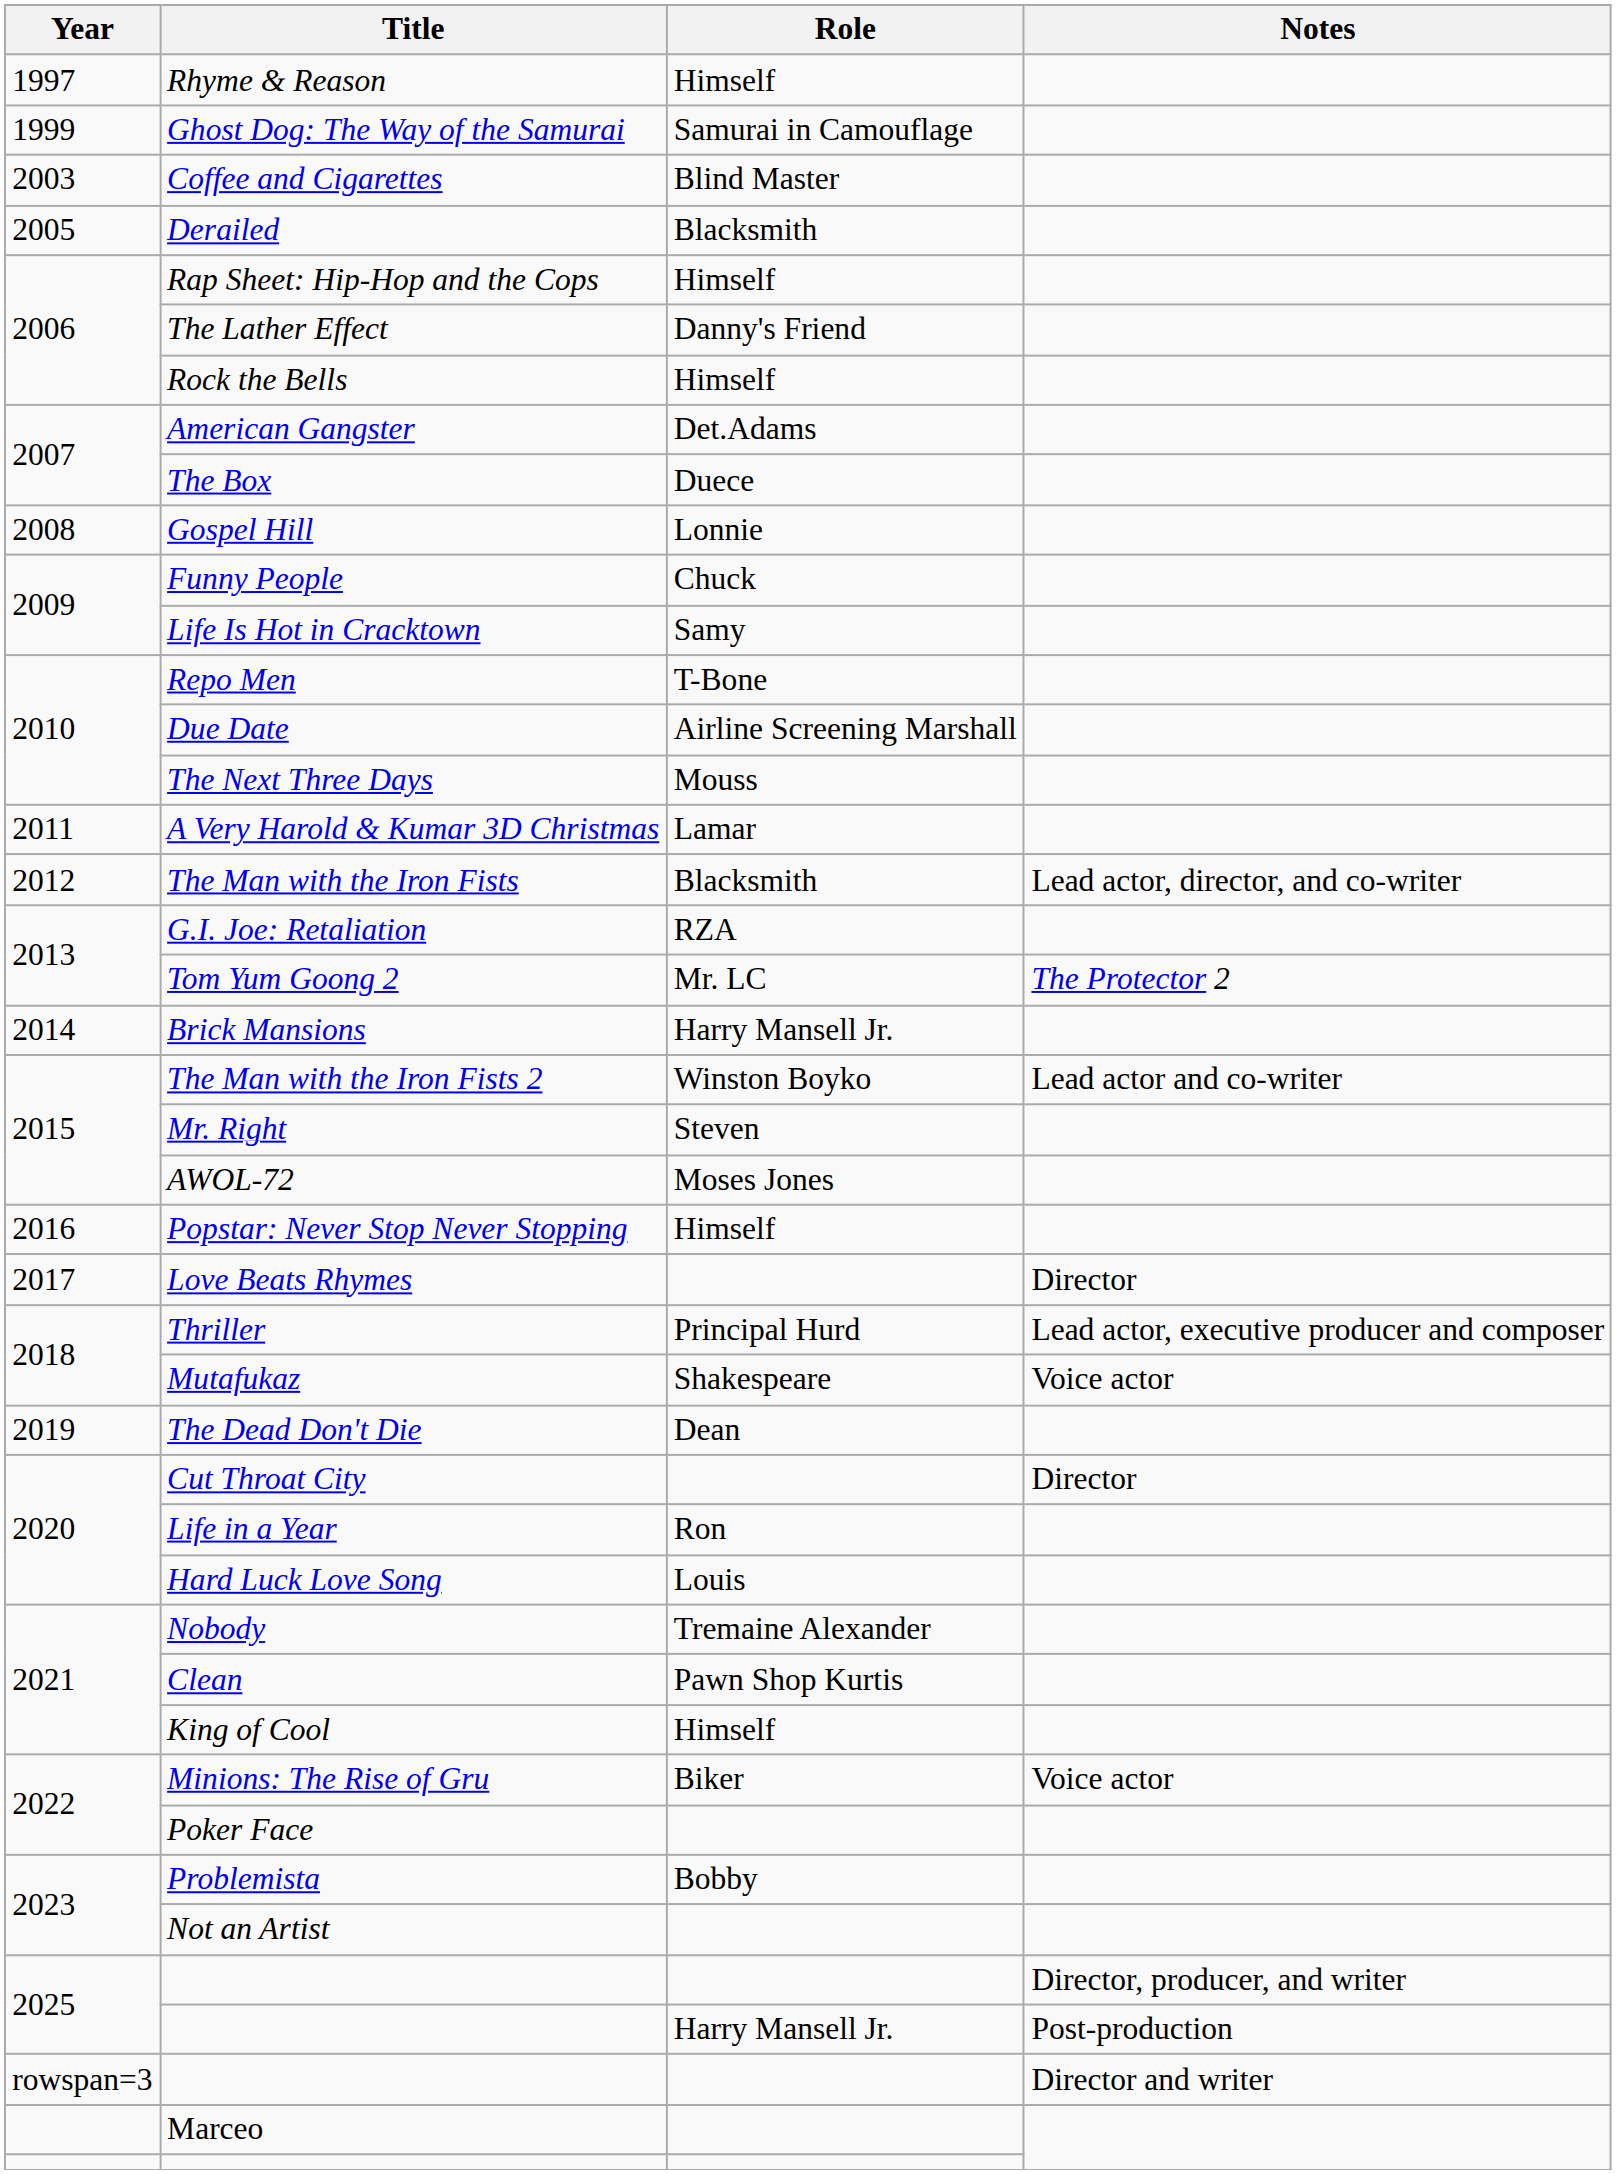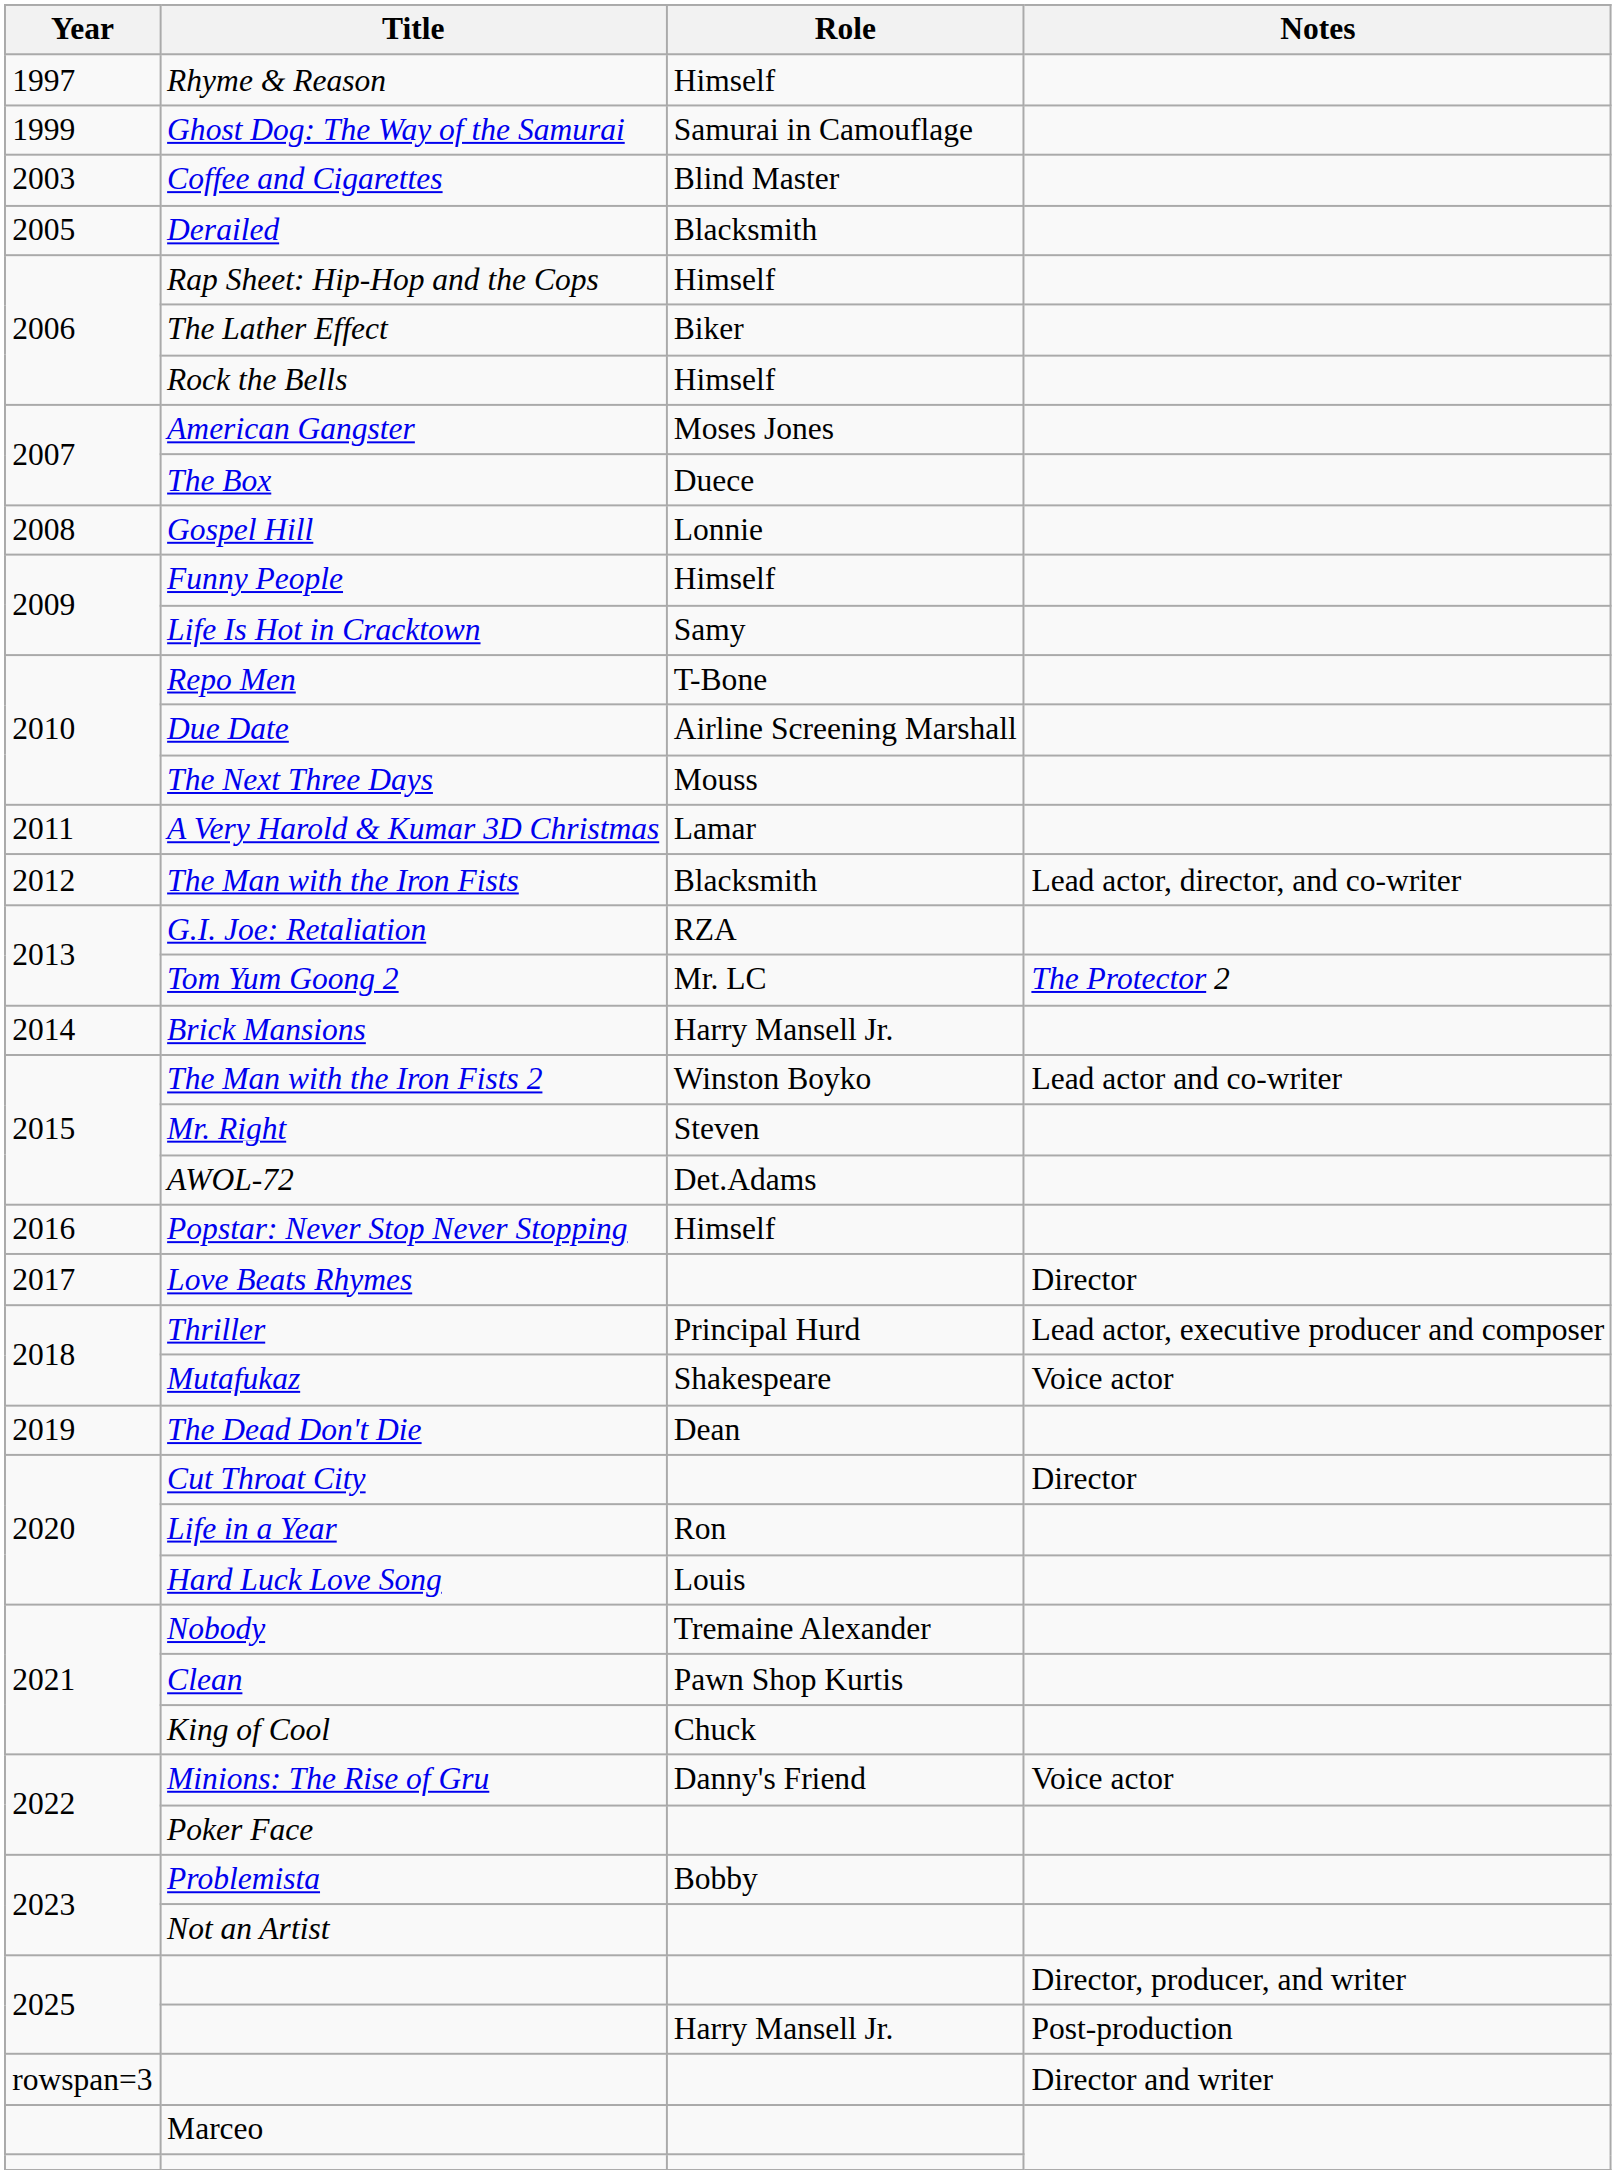The Lather Effect | Role: Danny's Friend -> Biker
American Gangster | Role: Det.Adams -> Moses Jones
Funny People | Role: Chuck -> Himself
AWOL-72 | Role: Moses Jones -> Det.Adams
King of Cool | Role: Himself -> Chuck
Minions: The Rise of Gru | Role: Biker -> Danny's Friend
